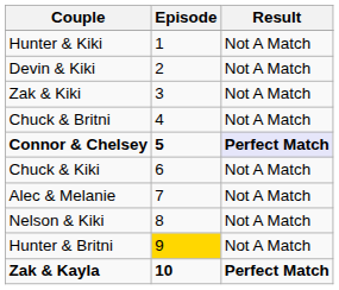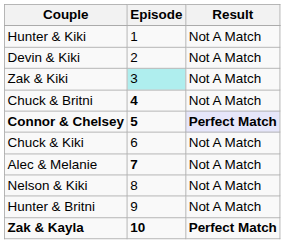Zak & Kiki | Episode: no background -> paleturquoise background
Chuck & Britni | Episode: normal -> bold
Alec & Melanie | Episode: normal -> bold
Hunter & Britni | Episode: gold background -> no background
